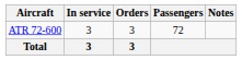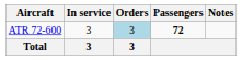ATR 72-600 | Orders: no background -> lightblue background
ATR 72-600 | Passengers: normal -> bold
